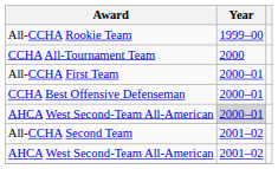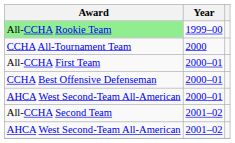All-CCHA Rookie Team | Award: no background -> lightgreen background
AHCA West Second-Team All-American / 2000–01 | Year: lightgrey background -> no background
